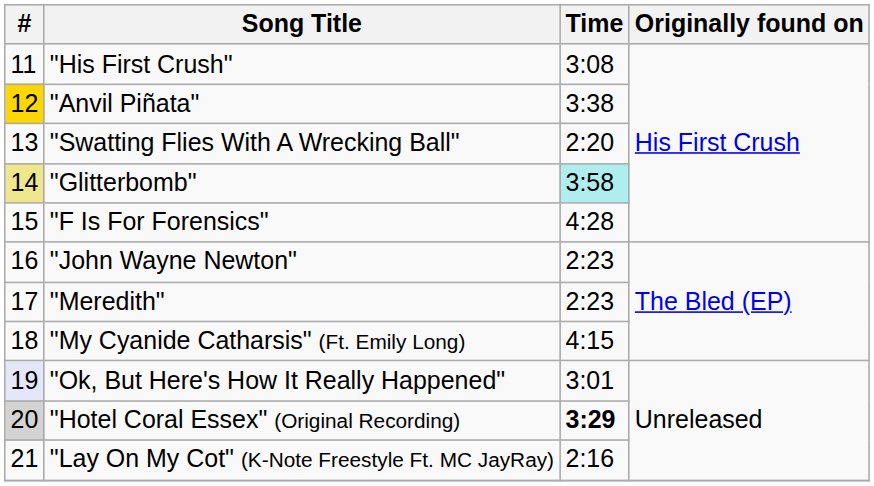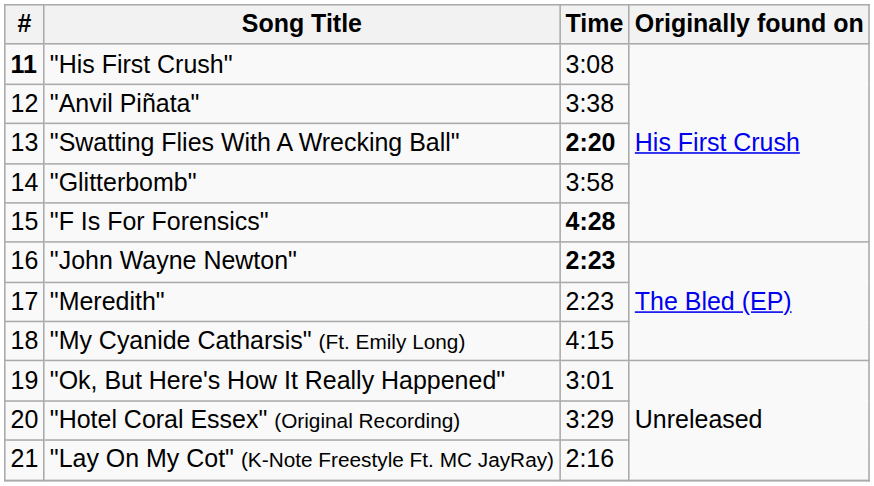"His First Crush" | #: normal -> bold
"Anvil Piñata" | #: gold background -> no background
"Swatting Flies With A Wrecking Ball" | Time: normal -> bold
"Glitterbomb" | #: khaki background -> no background
"Glitterbomb" | Time: paleturquoise background -> no background
"F Is For Forensics" | Time: normal -> bold
"John Wayne Newton" | Time: normal -> bold
"Ok, But Here's How It Really Happened" | #: lavender background -> no background
"Hotel Coral Essex" (Original Recording) | #: lightgrey background -> no background
"Hotel Coral Essex" (Original Recording) | Time: bold -> normal
